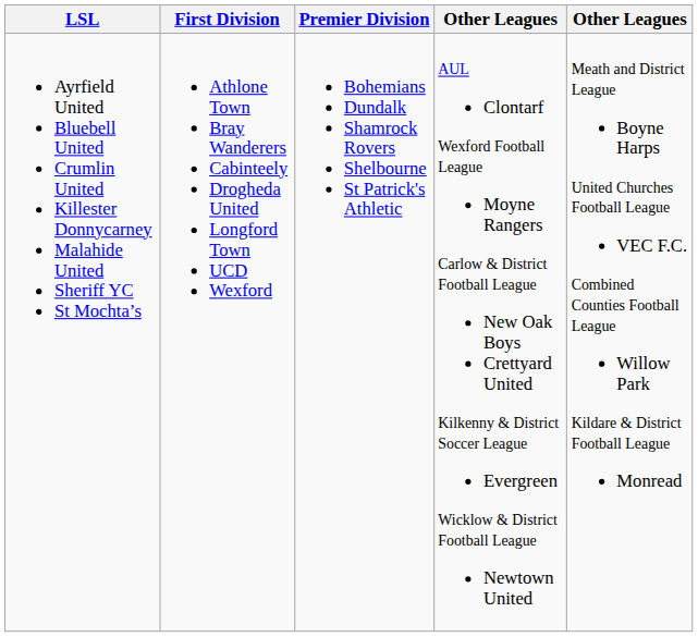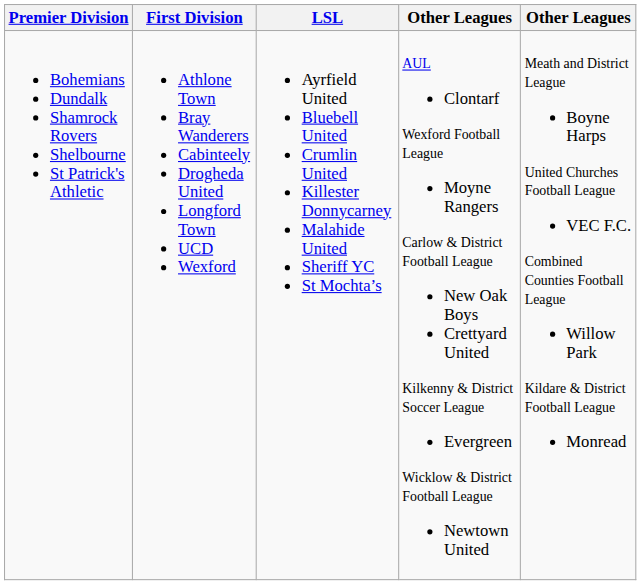columns swapped: Premier Division <-> LSL
